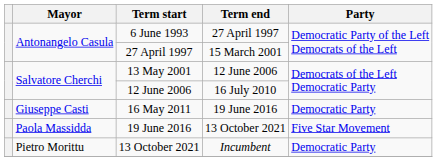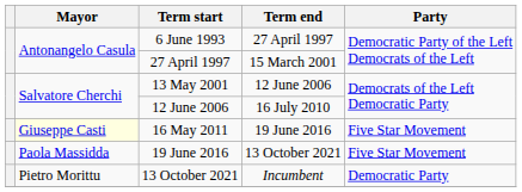16 May 2011 | Mayor: no background -> lightyellow background
16 May 2011 | Party: Democratic Party -> Five Star Movement
